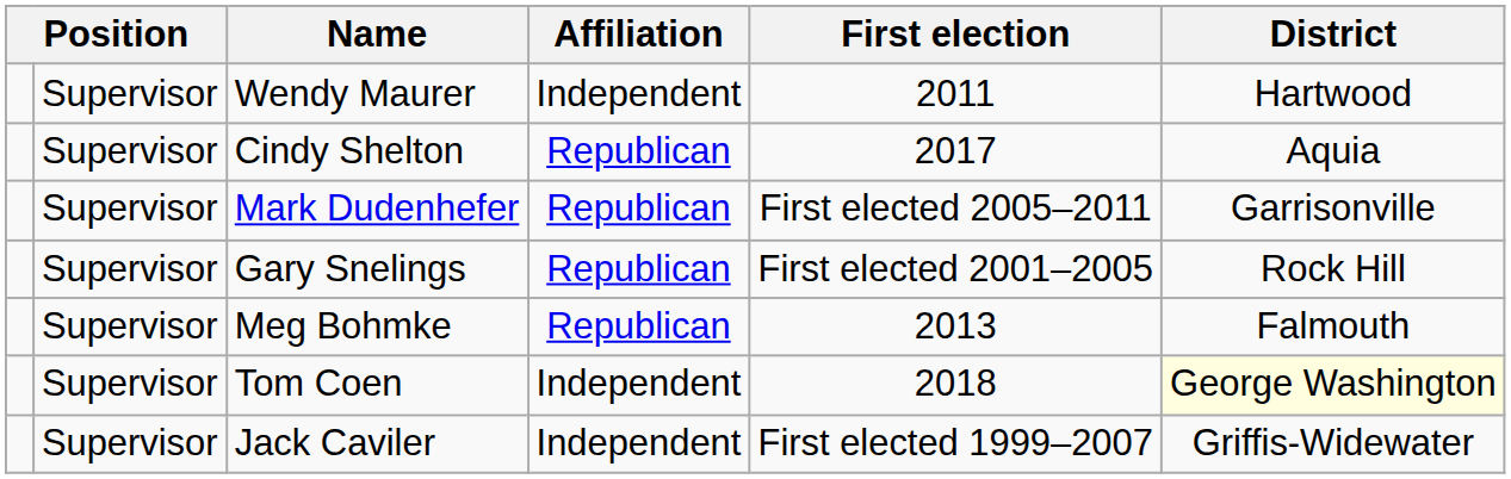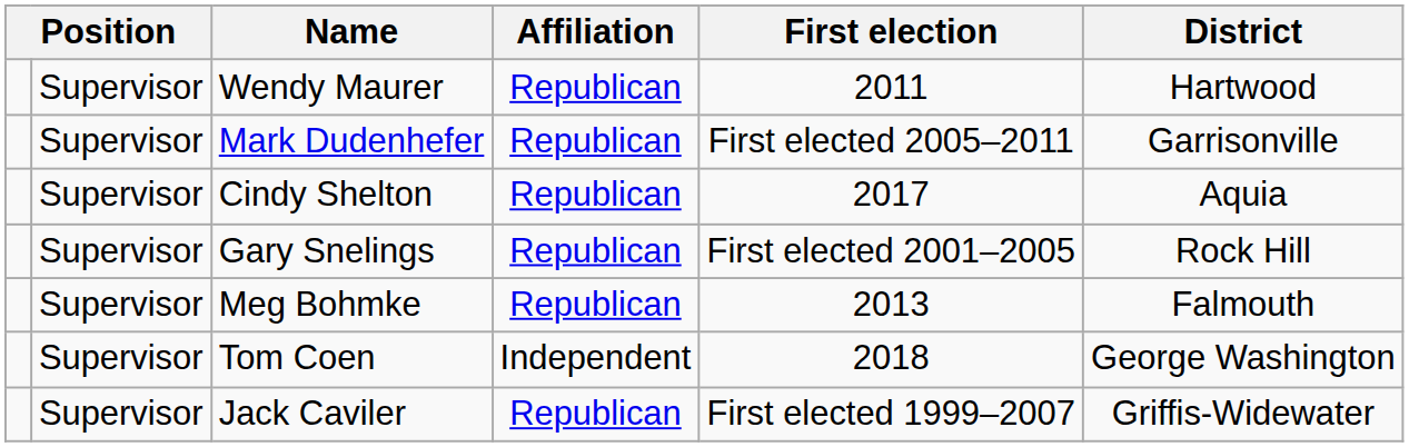Wendy Maurer | Affiliation: Independent -> Republican
rows swapped: Cindy Shelton <-> Mark Dudenhefer
Tom Coen | District: lightyellow background -> no background
Jack Caviler | Affiliation: Independent -> Republican
